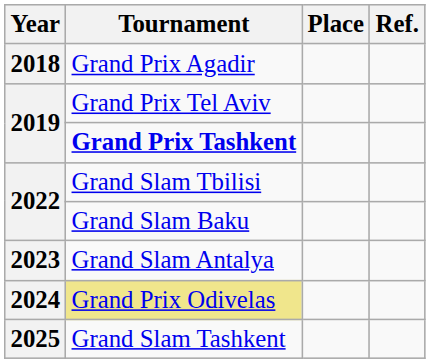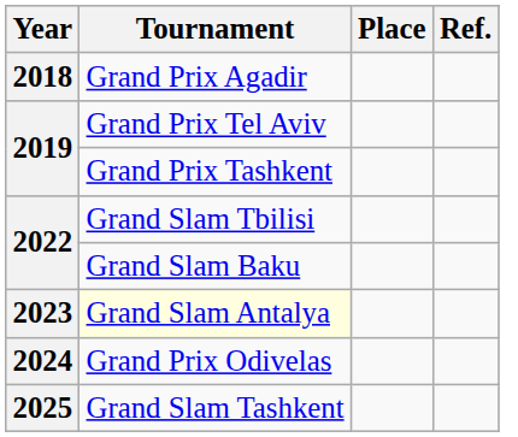Grand Prix Tashkent | Tournament: bold -> normal
Grand Slam Antalya | Tournament: no background -> lightyellow background
Grand Prix Odivelas | Tournament: khaki background -> no background
